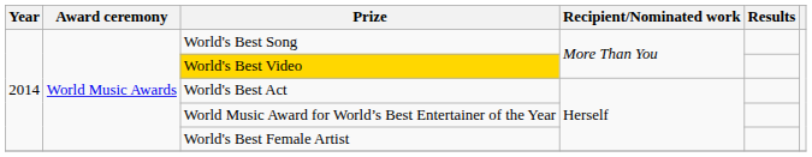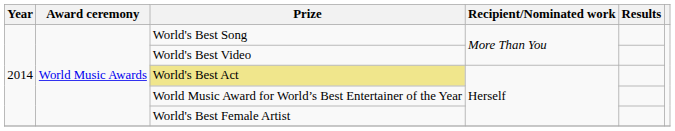World's Best Video | Prize: gold background -> no background
World's Best Act | Prize: no background -> khaki background
